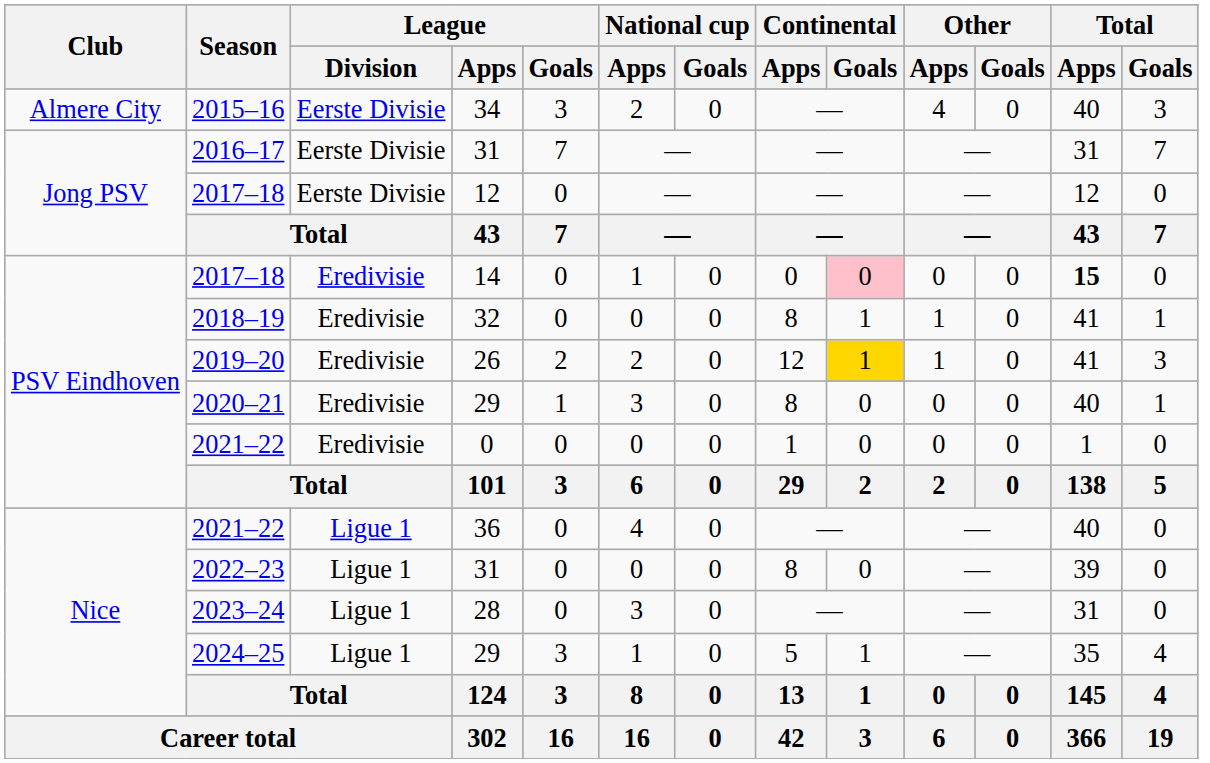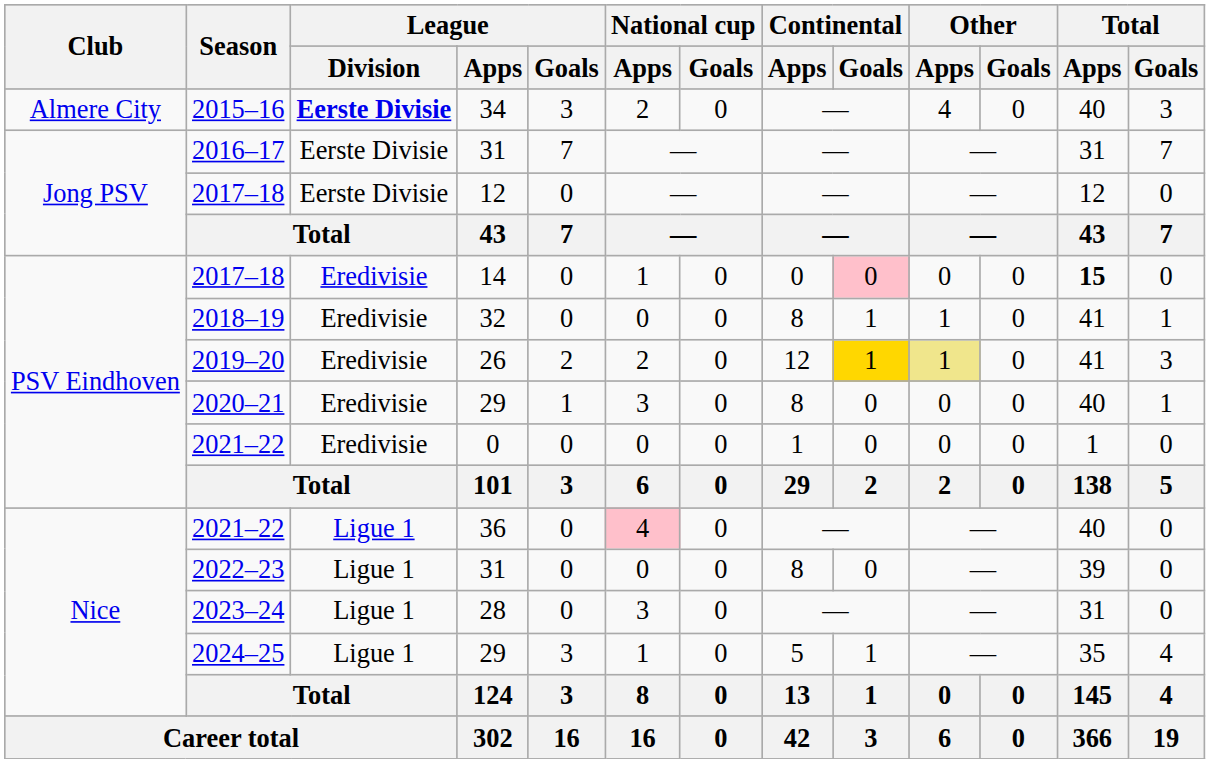2015–16 | League / Division: normal -> bold
2019–20 | Other / Apps: no background -> khaki background
2021–22 / 36 | National cup / Apps: no background -> pink background
